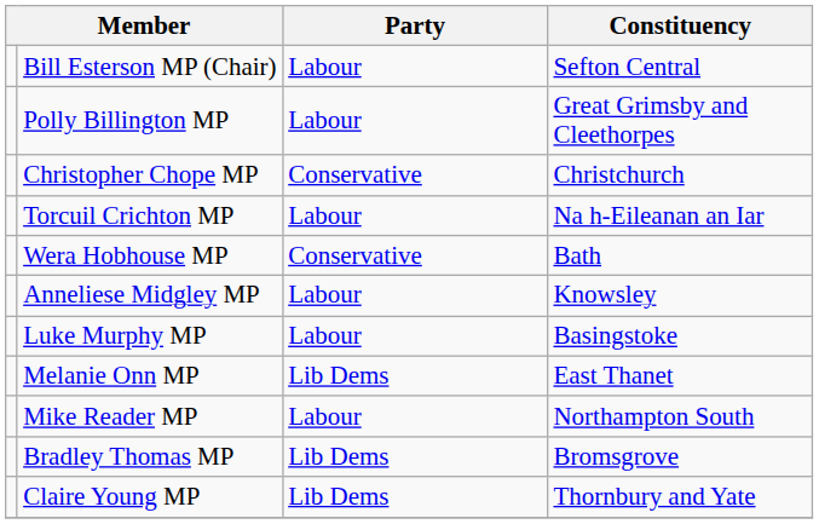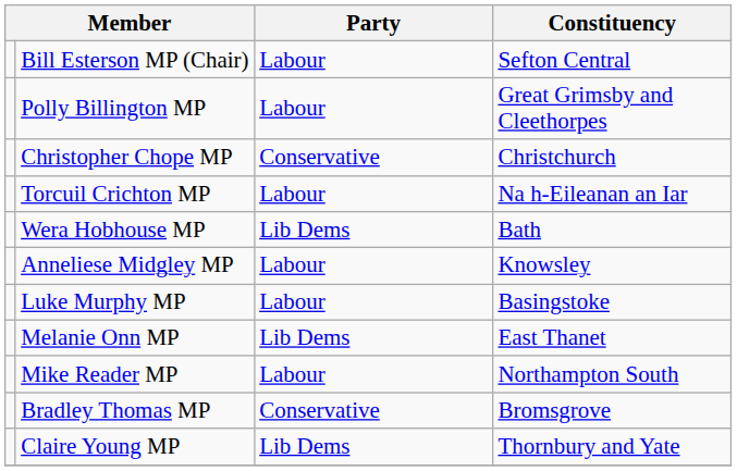Wera Hobhouse MP | Party: Conservative -> Lib Dems
Bradley Thomas MP | Party: Lib Dems -> Conservative
